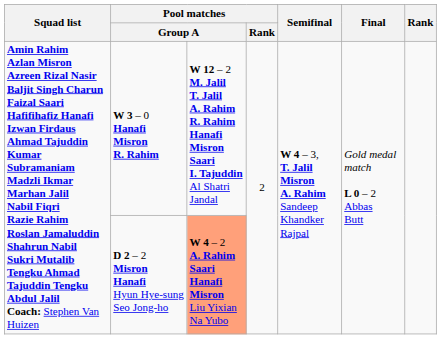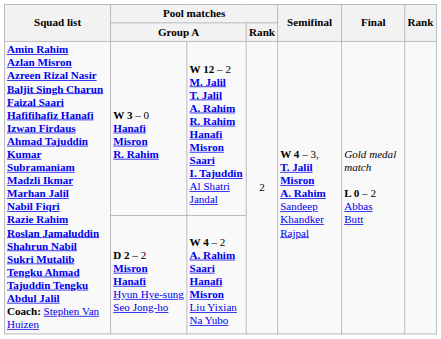D 2 – 2 Misron Hanafi Hyun Hye-sung Seo Jong-ho | column 3: lightsalmon background -> no background
